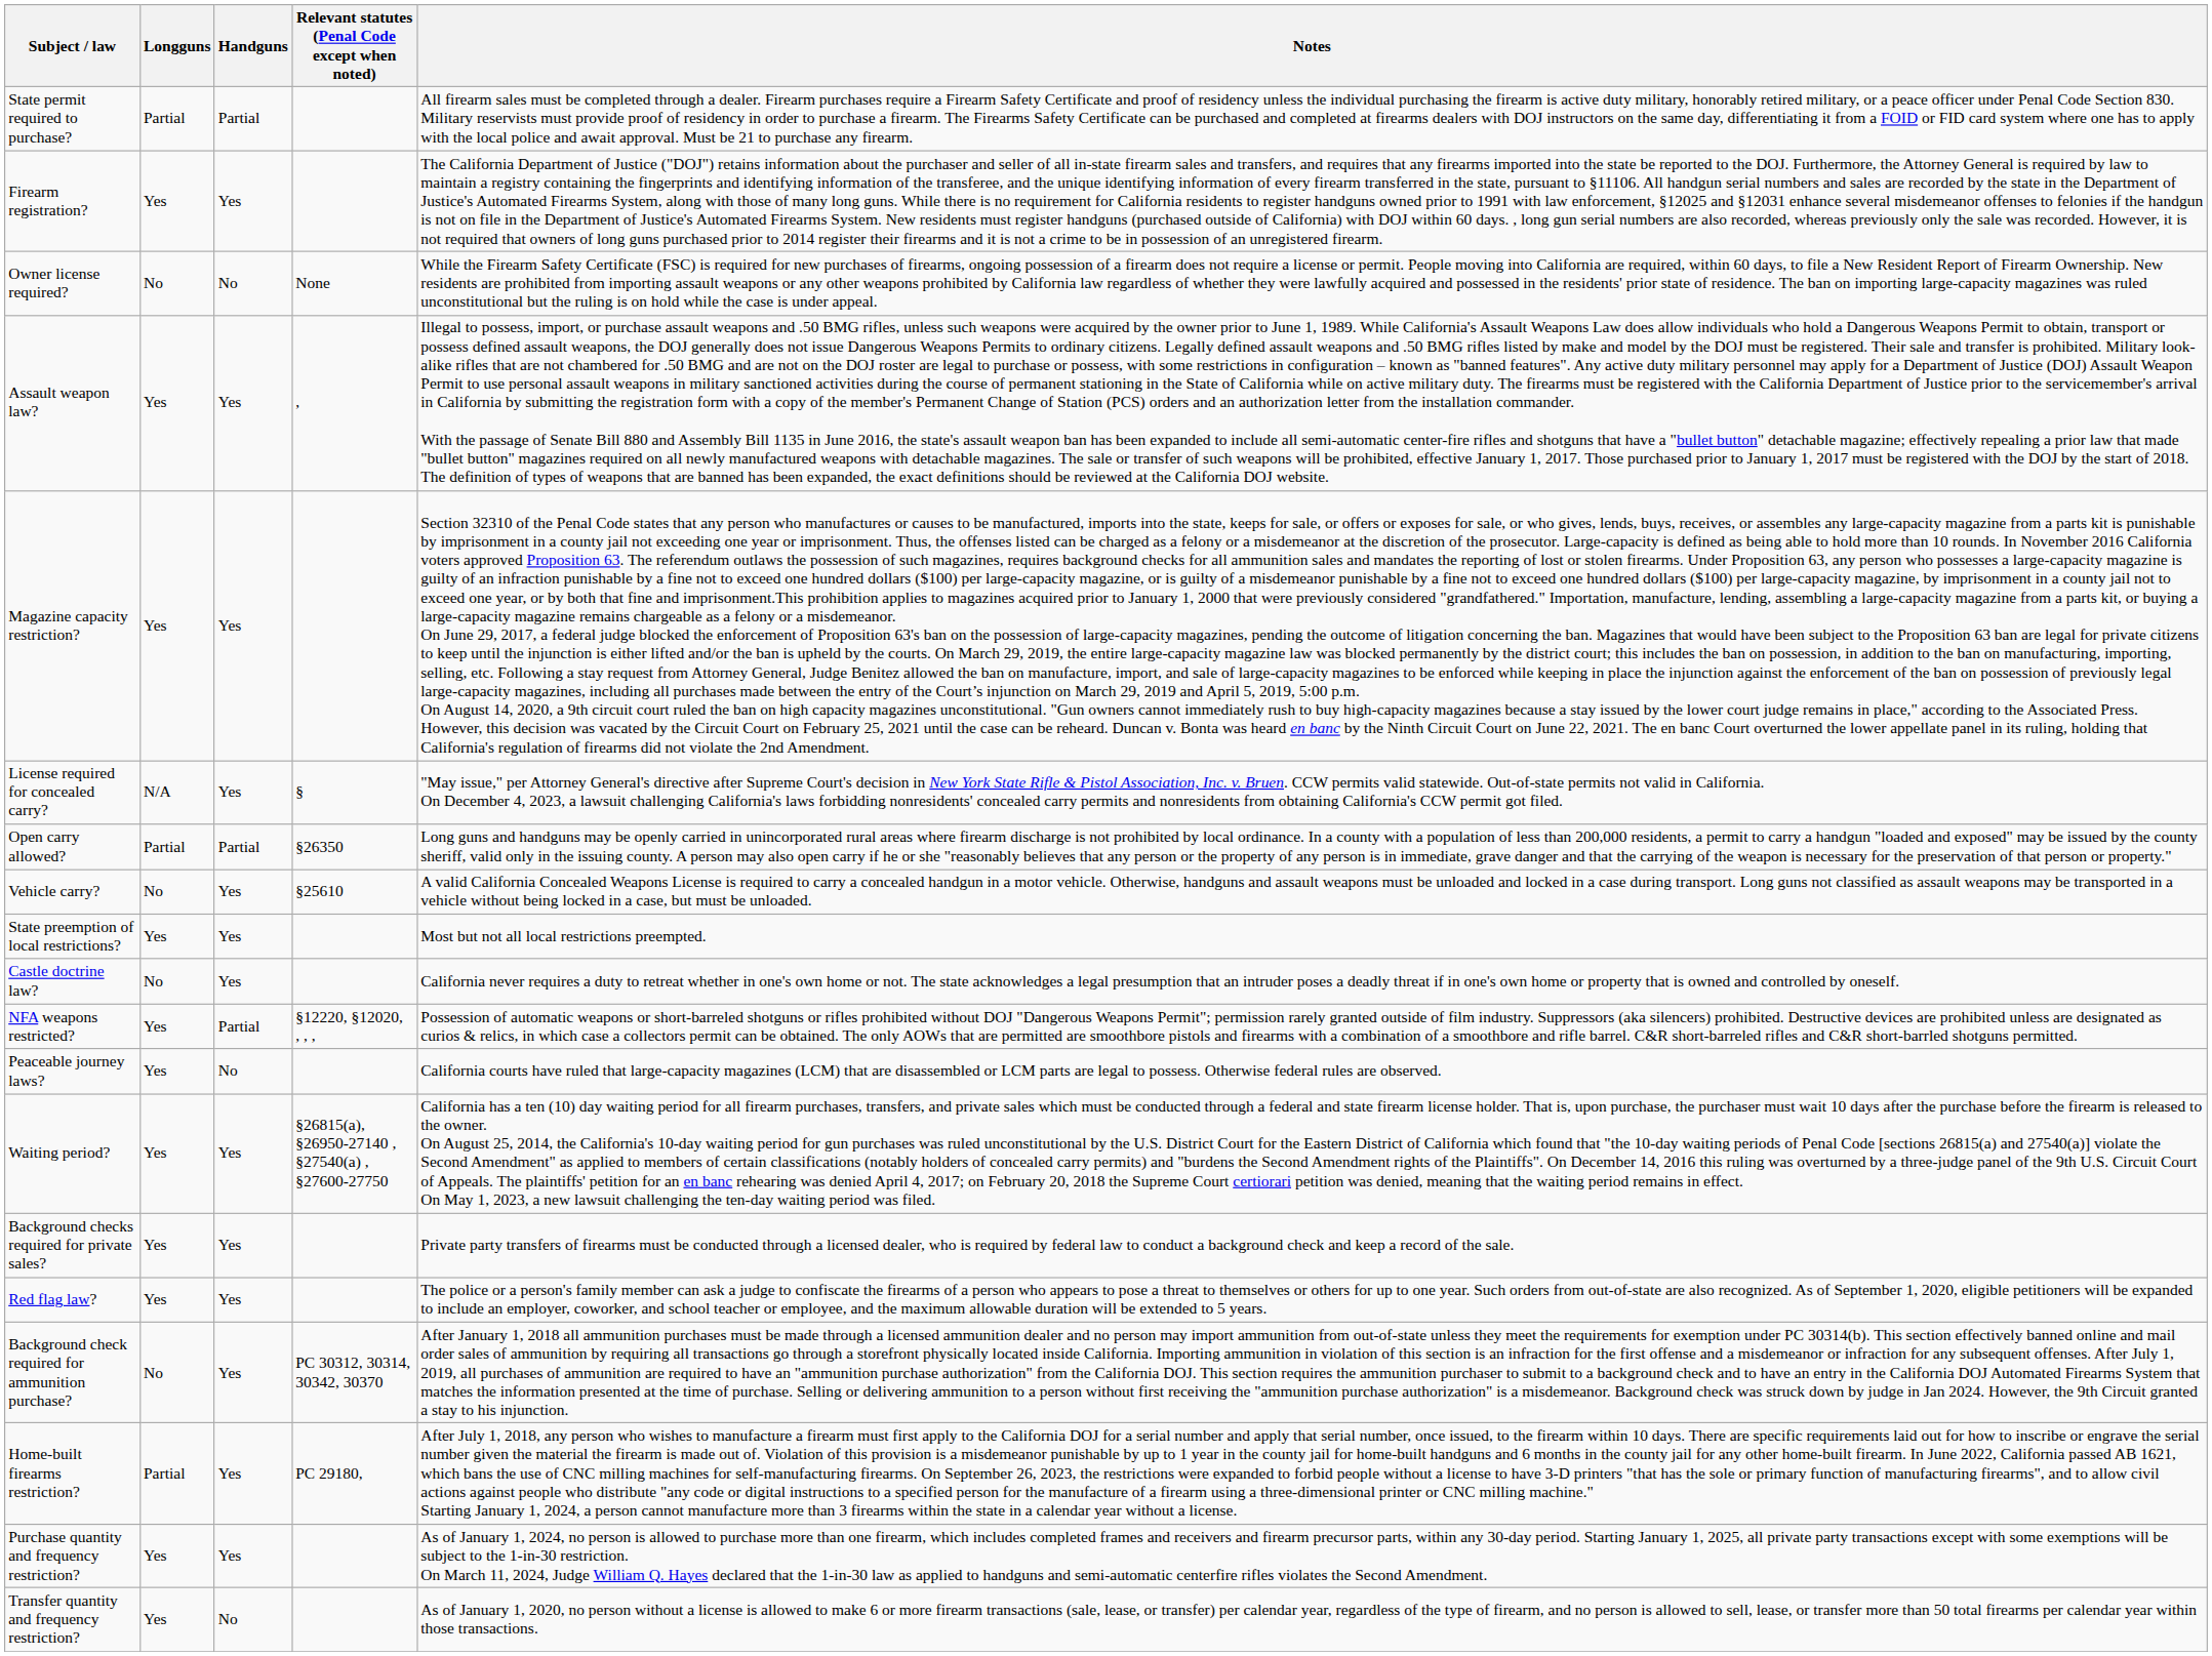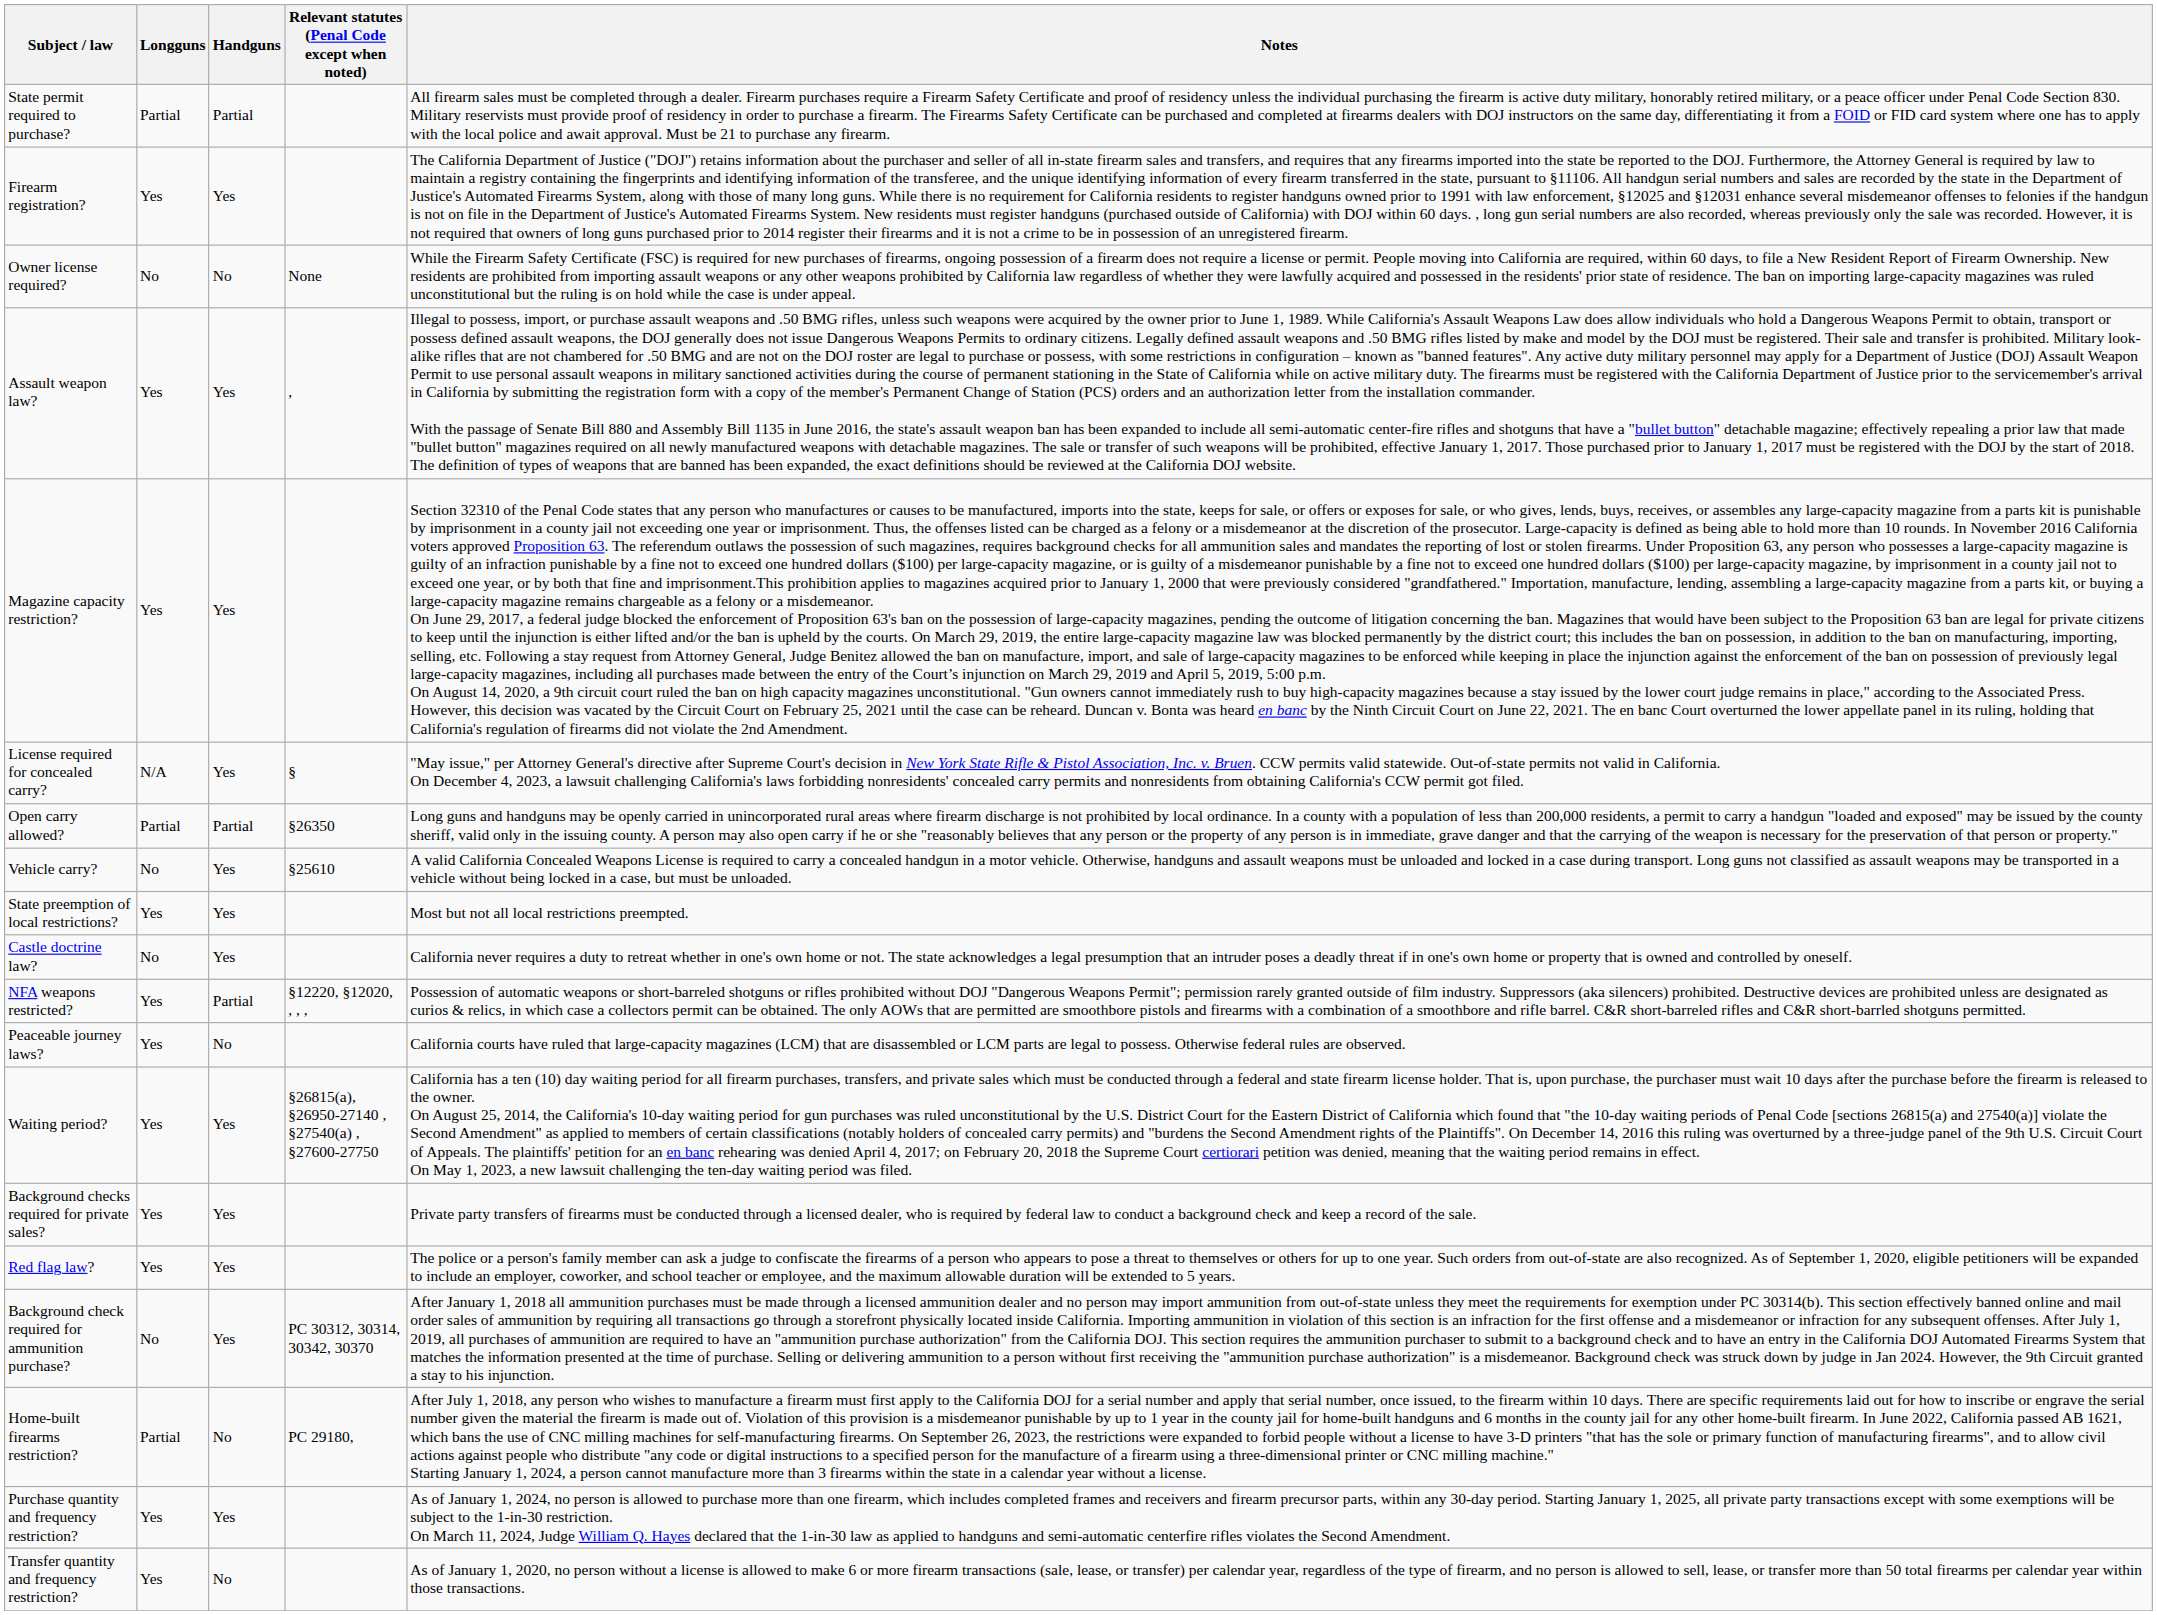Home-built firearms restriction? | Handguns: Yes -> No
